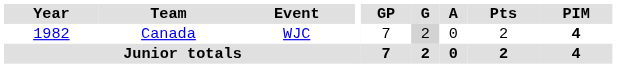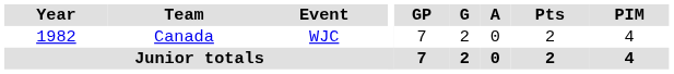Canada | G: lightgrey background -> no background
Canada | PIM: bold -> normal
